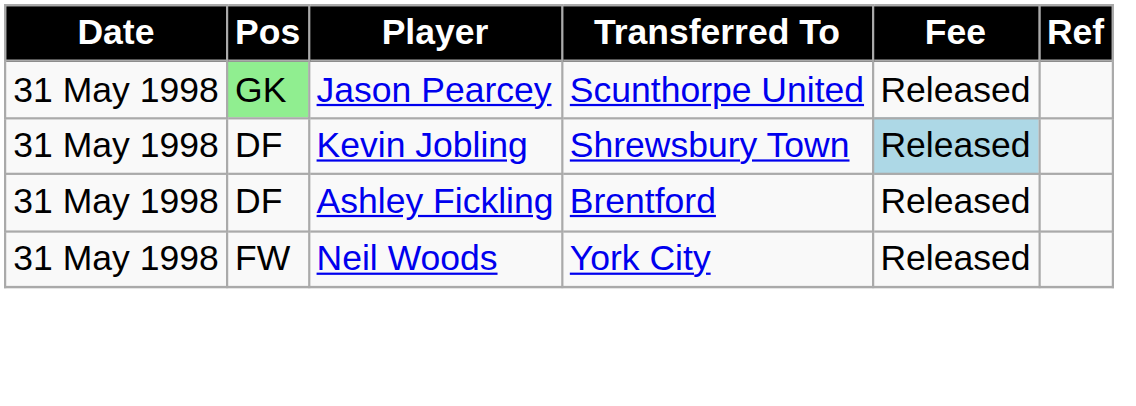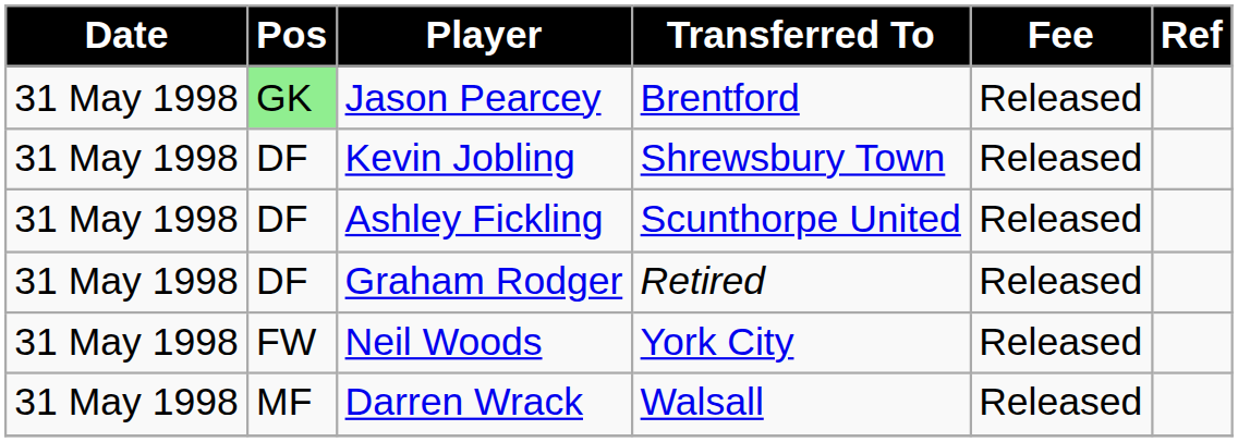Jason Pearcey | Transferred To: Scunthorpe United -> Brentford
Kevin Jobling | Fee: lightblue background -> no background
Ashley Fickling | Transferred To: Brentford -> Scunthorpe United
+ row: 31 May 1998 | DF | Graham Rodger | Retired | Released
+ row: 31 May 1998 | MF | Darren Wrack | Walsall | Released
